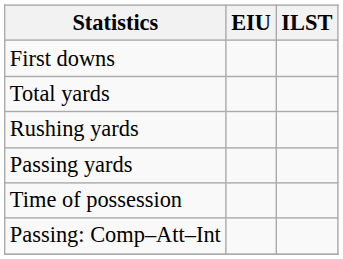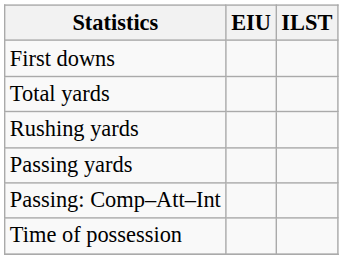rows swapped: Passing: Comp–Att–Int <-> Time of possession
